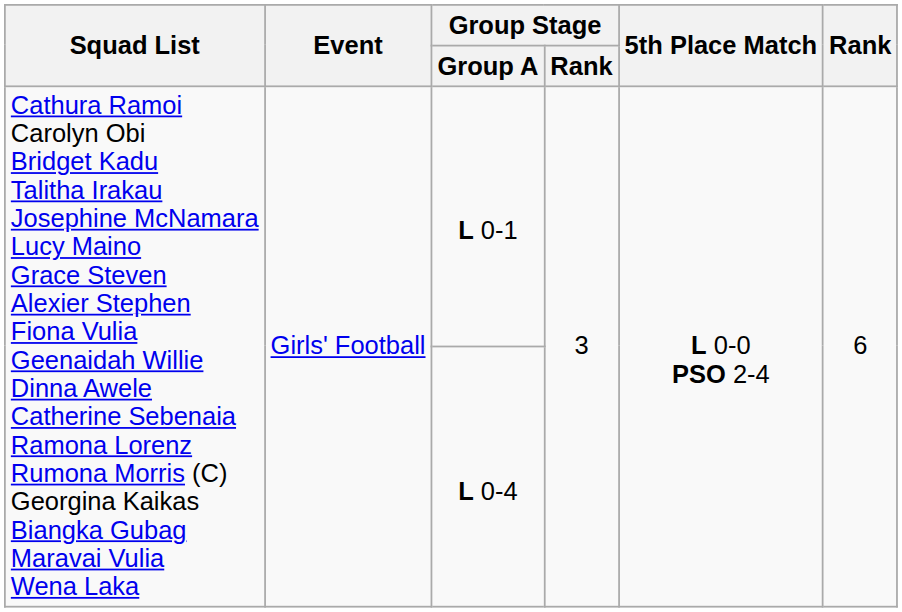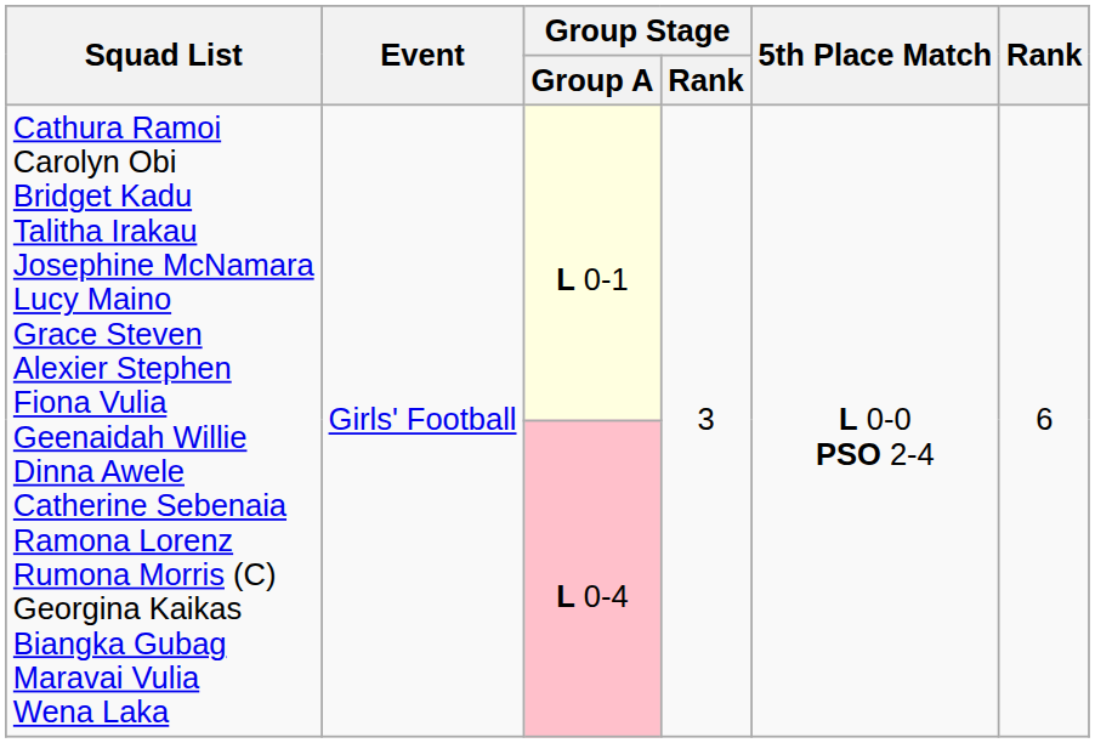L 0-1 | Group Stage / Group A: no background -> lightyellow background
L 0-4 | Group Stage / Group A: no background -> pink background
